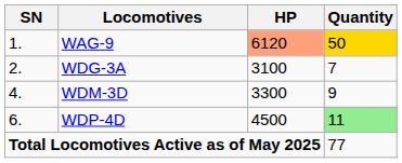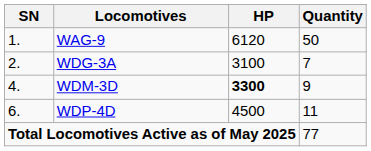WAG-9 | HP: lightsalmon background -> no background
WAG-9 | Quantity: gold background -> no background
WDM-3D | HP: normal -> bold
WDP-4D | Quantity: lightgreen background -> no background
